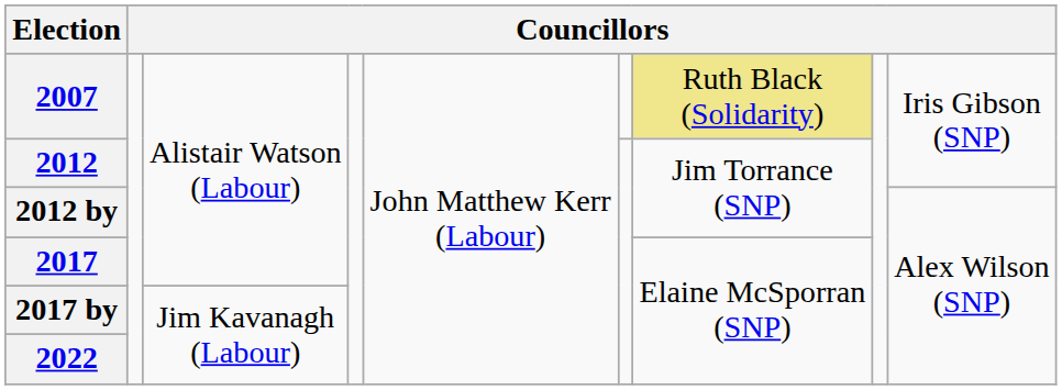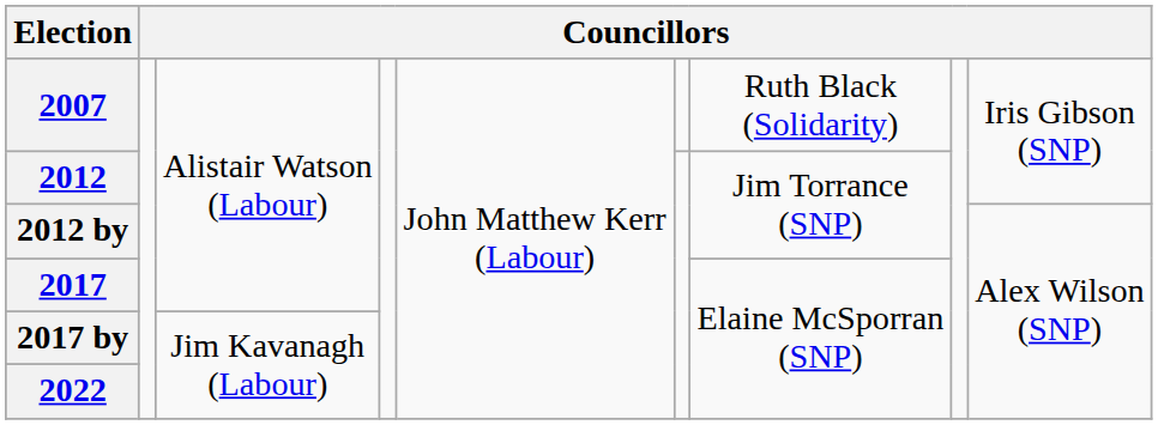2007 | column 7: khaki background -> no background
